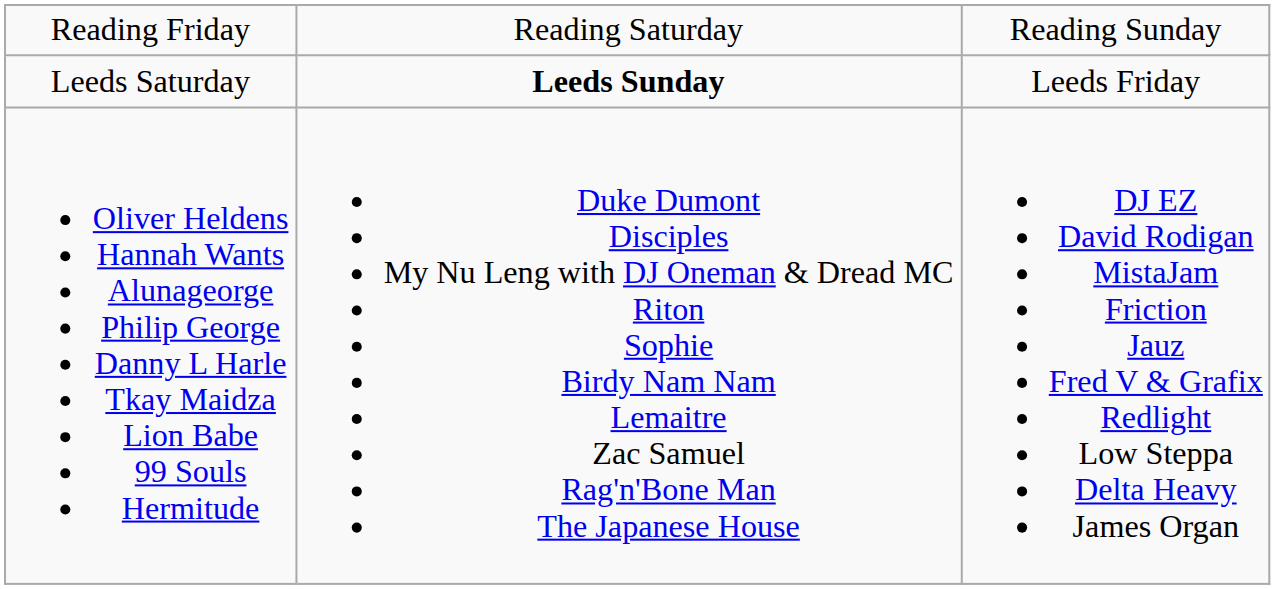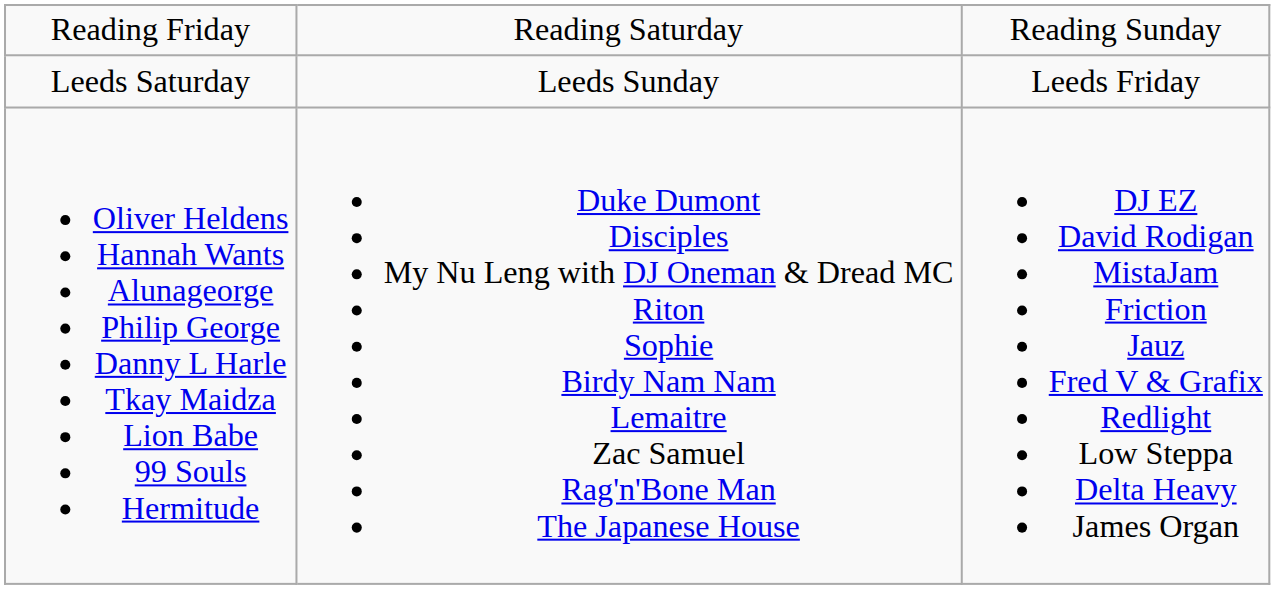Leeds Saturday | column 2: bold -> normal
